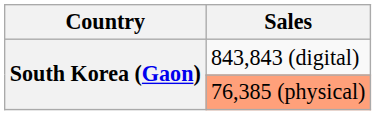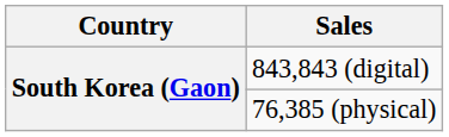76,385 (physical) | Sales: lightsalmon background -> no background
